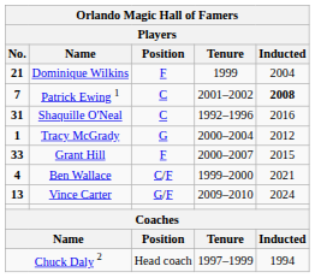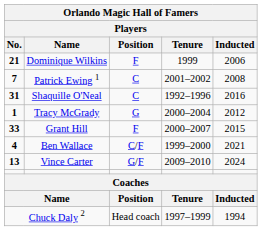Dominique Wilkins | Inducted: 2004 -> 2006
Patrick Ewing 1 | Inducted: bold -> normal
